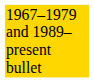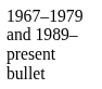row 1 | column 1: gold background -> no background
